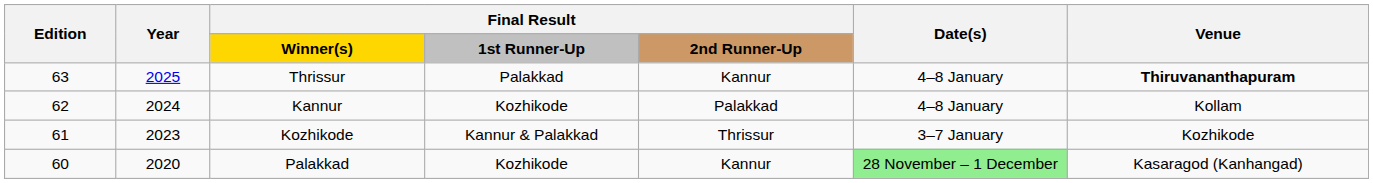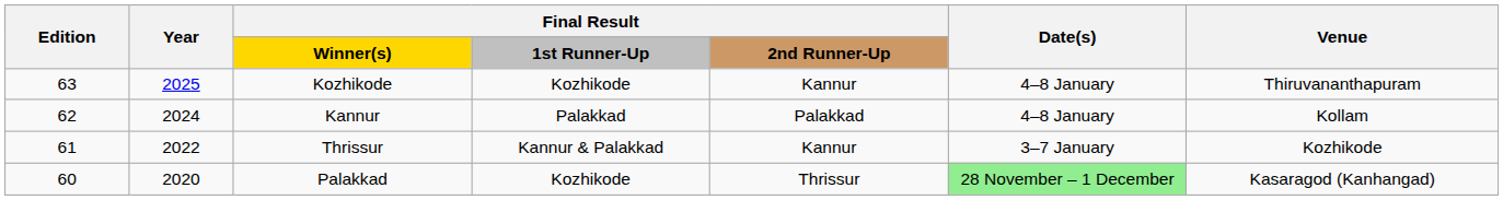row 3 | Final Result / Winner(s): Thrissur -> Kozhikode
row 3 | Final Result / 1st Runner-Up: Palakkad -> Kozhikode
row 3 | Venue: bold -> normal
row 4 | Final Result / 1st Runner-Up: Kozhikode -> Palakkad
row 5 | Year: 2023 -> 2022
row 5 | Final Result / Winner(s): Kozhikode -> Thrissur
row 5 | Final Result / 2nd Runner-Up: Thrissur -> Kannur
row 6 | Final Result / 2nd Runner-Up: Kannur -> Thrissur
